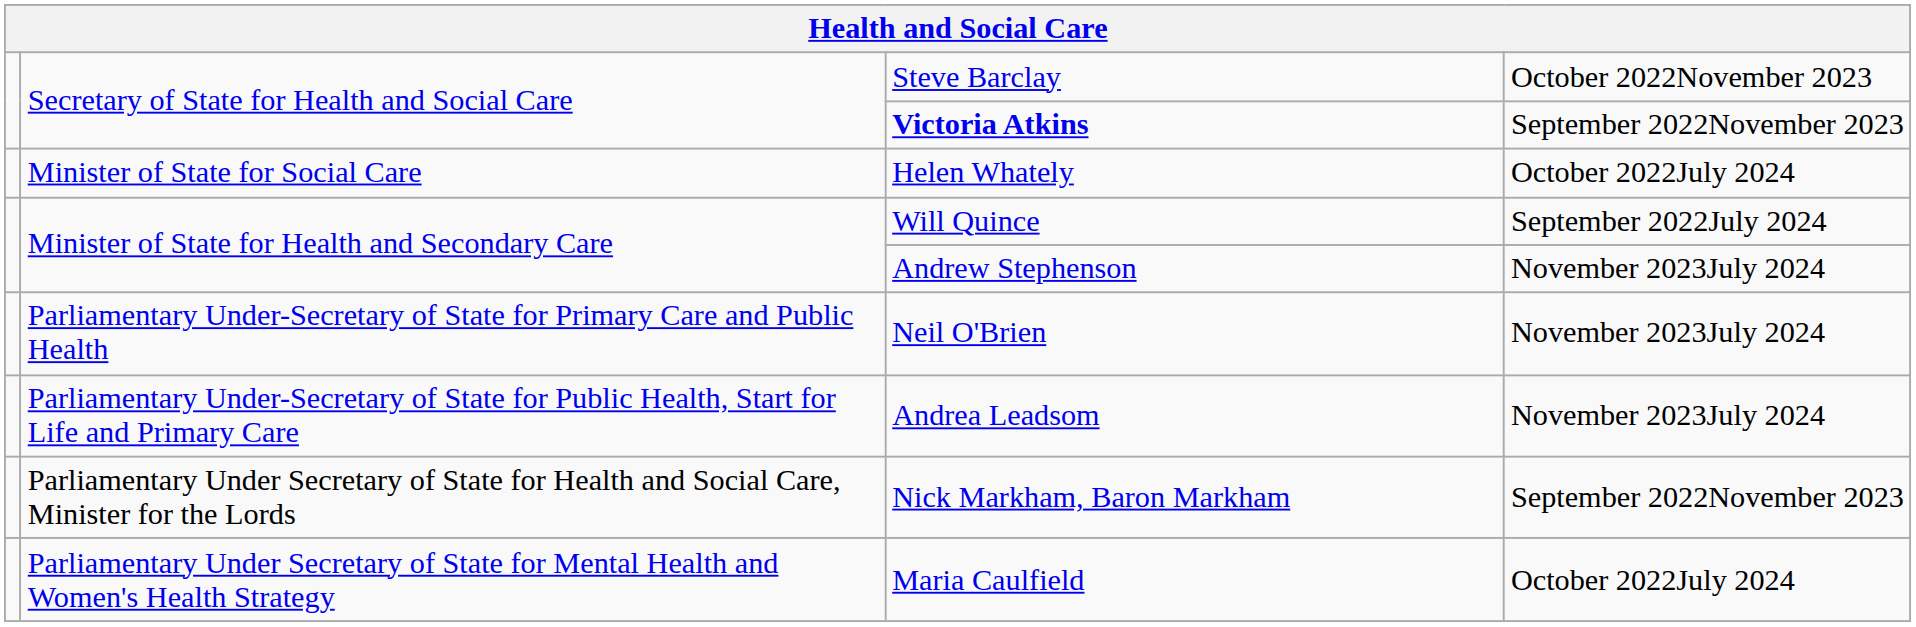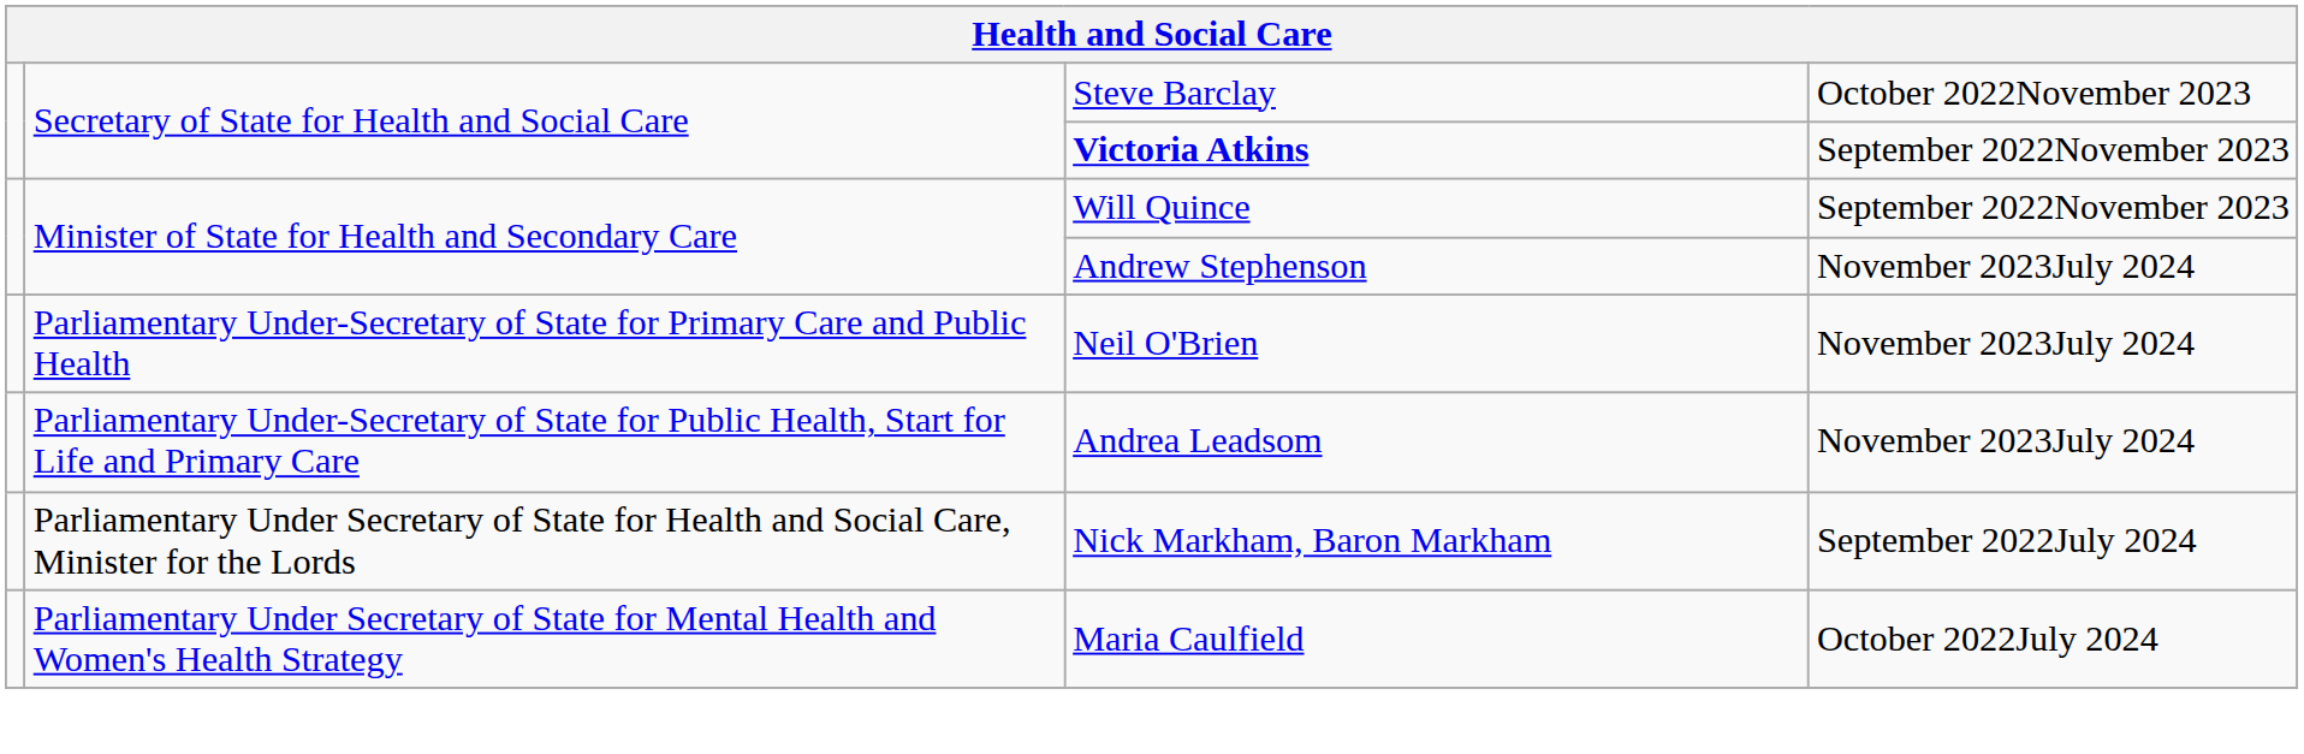- row: Minister of State for Social Care | Helen Whately | October 2022July 2024
Will Quince | column 4: September 2022July 2024 -> September 2022November 2023
Nick Markham, Baron Markham | column 4: September 2022November 2023 -> September 2022July 2024
